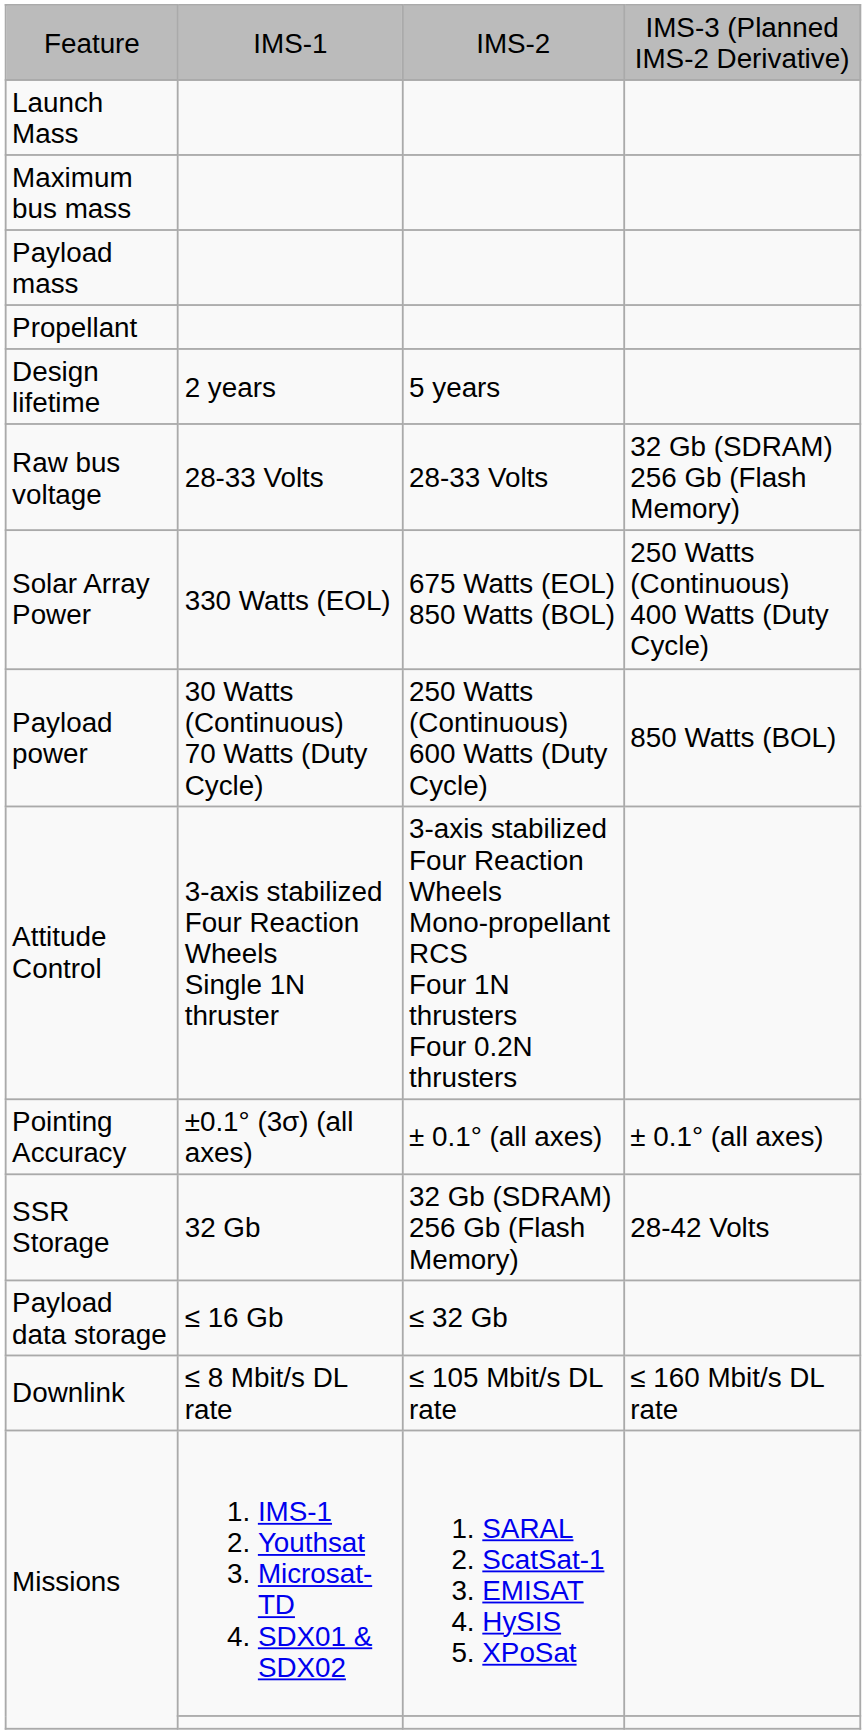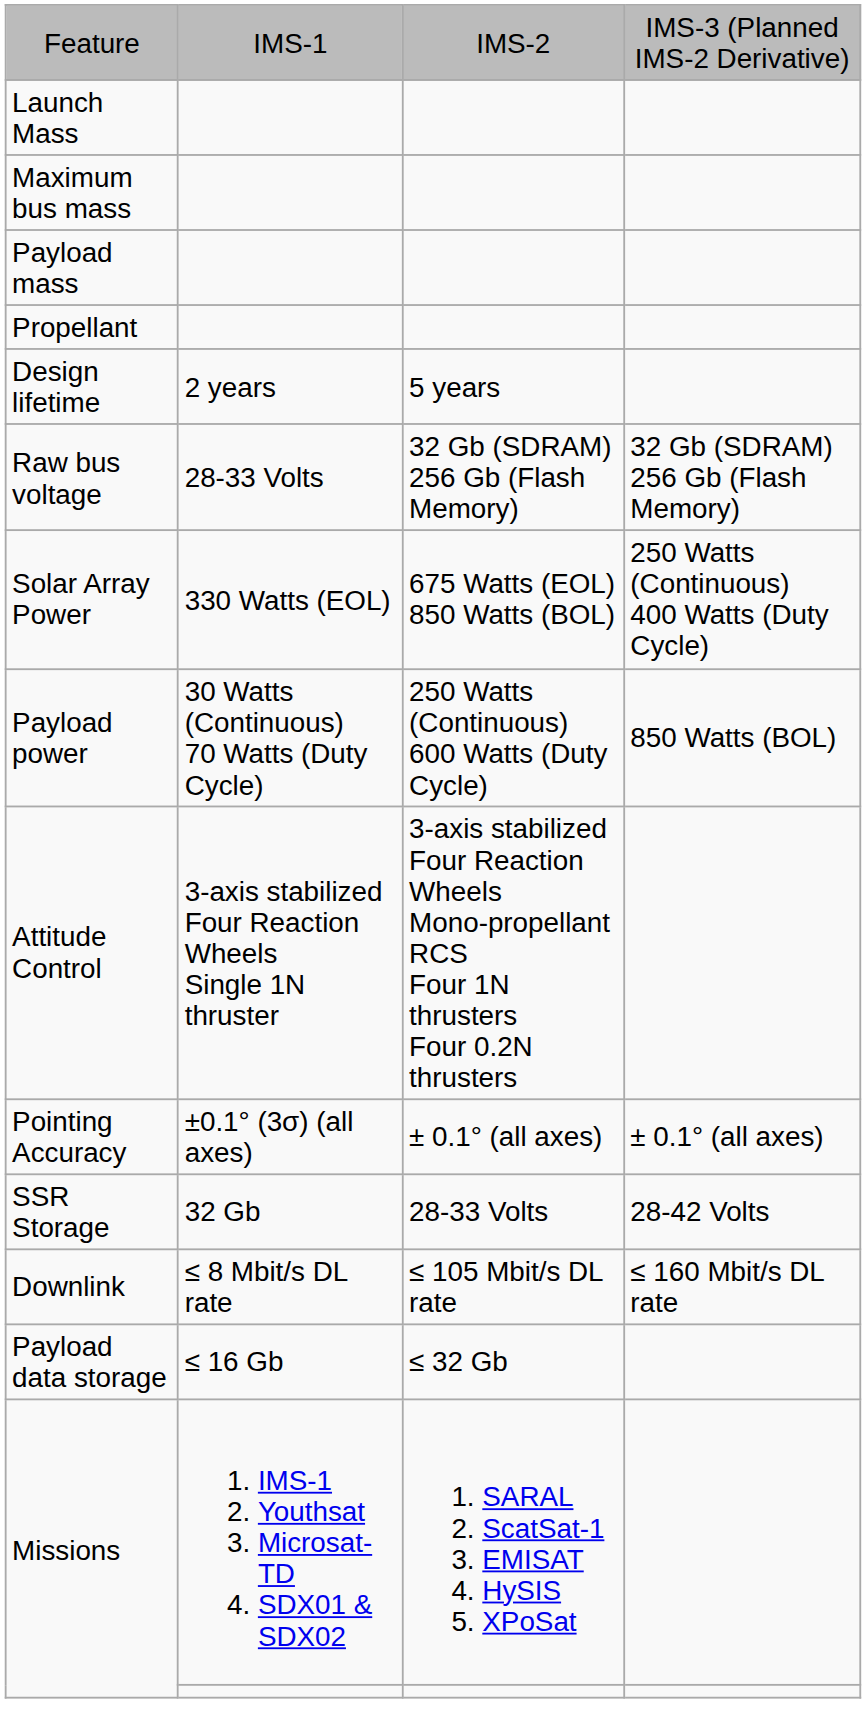Raw bus voltage | column 3: 28-33 Volts -> 32 Gb (SDRAM) 256 Gb (Flash Memory)
SSR Storage | column 3: 32 Gb (SDRAM) 256 Gb (Flash Memory) -> 28-33 Volts
rows swapped: Payload data storage <-> Downlink
